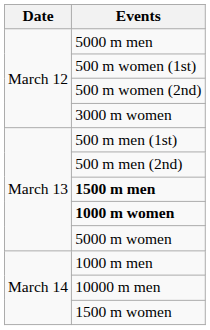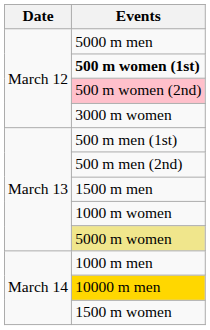500 m women (1st) | Events: normal -> bold
500 m women (2nd) | Events: no background -> pink background
1500 m men | Events: bold -> normal
1000 m women | Events: bold -> normal
5000 m women | Events: no background -> khaki background
10000 m men | Events: no background -> gold background
